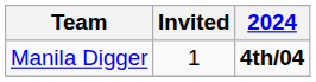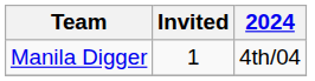Manila Digger | 2024: bold -> normal
